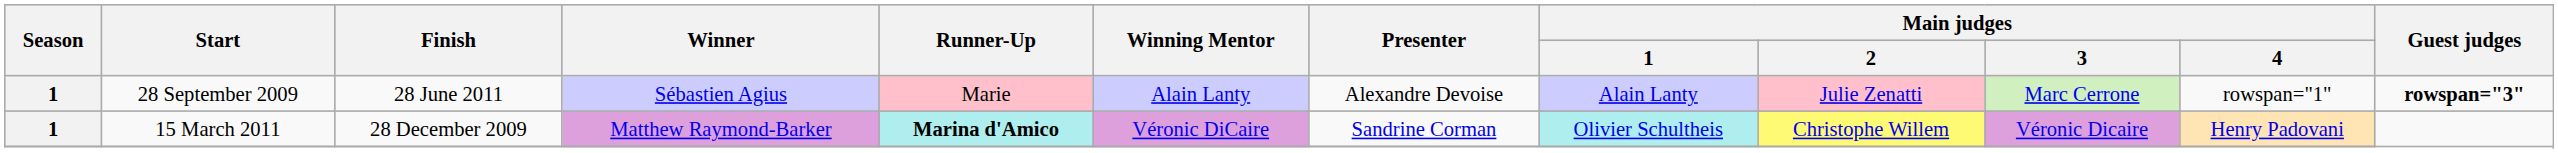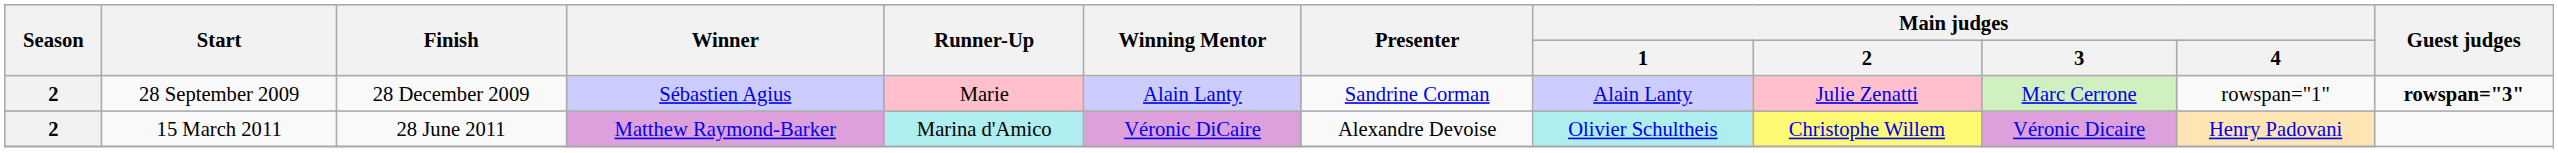28 September 2009 | Season: 1 -> 2
28 September 2009 | Finish: 28 June 2011 -> 28 December 2009
28 September 2009 | Presenter: Alexandre Devoise -> Sandrine Corman
15 March 2011 | Season: 1 -> 2
15 March 2011 | Finish: 28 December 2009 -> 28 June 2011
15 March 2011 | Runner-Up: bold -> normal
15 March 2011 | Presenter: Sandrine Corman -> Alexandre Devoise
